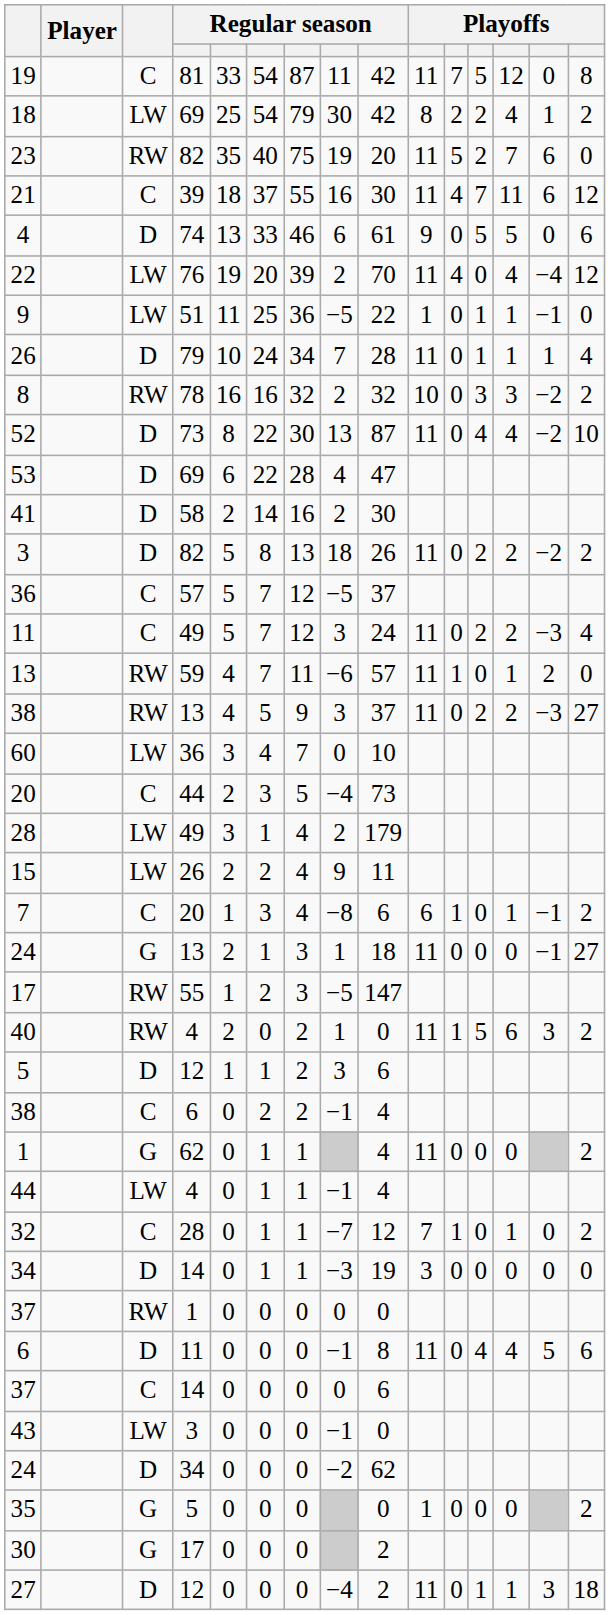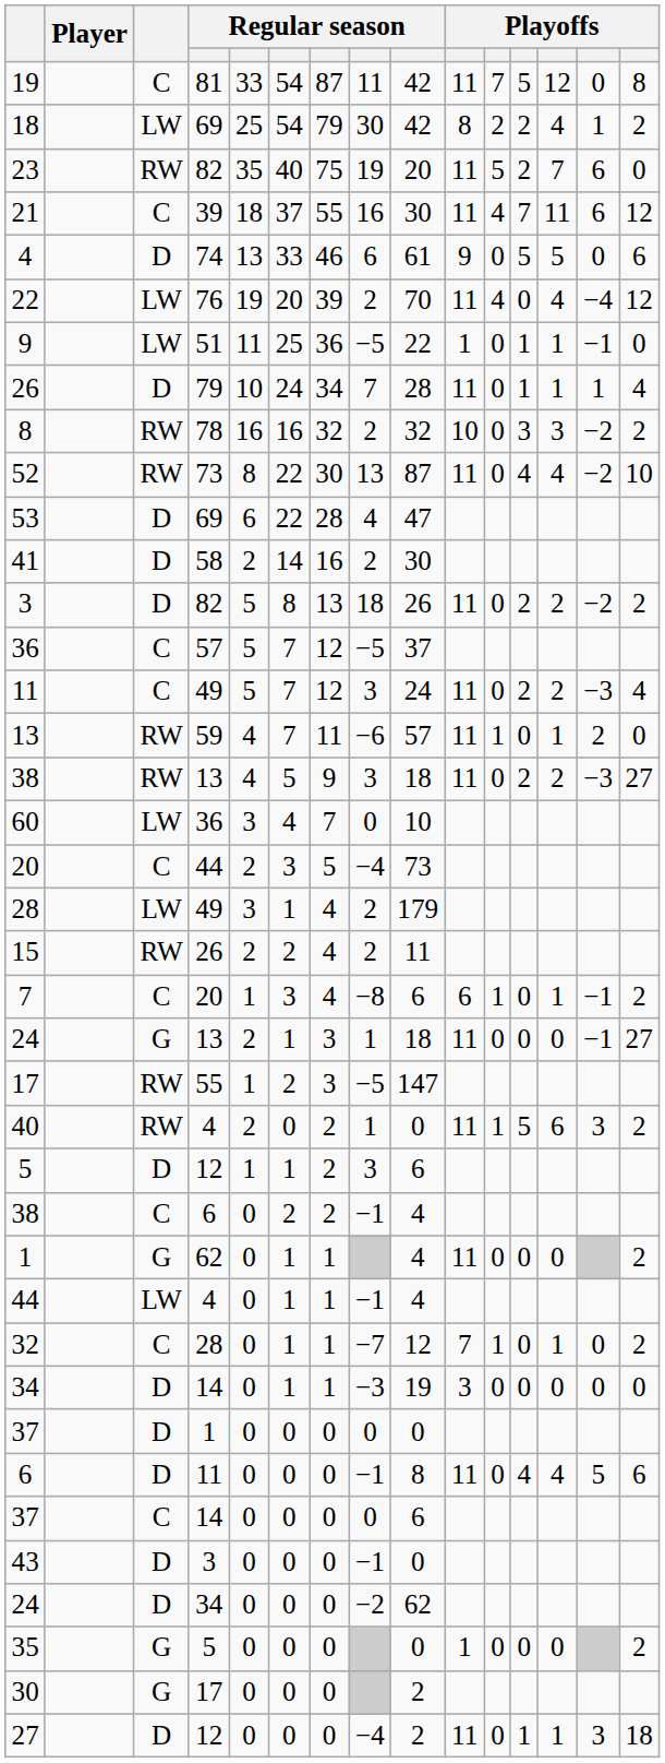52 | column 3: D -> RW
38 / 13 | column 9: 37 -> 18
15 | column 3: LW -> RW
15 | column 8: 9 -> 2
37 / 1 | column 3: RW -> D
43 | column 3: LW -> D
